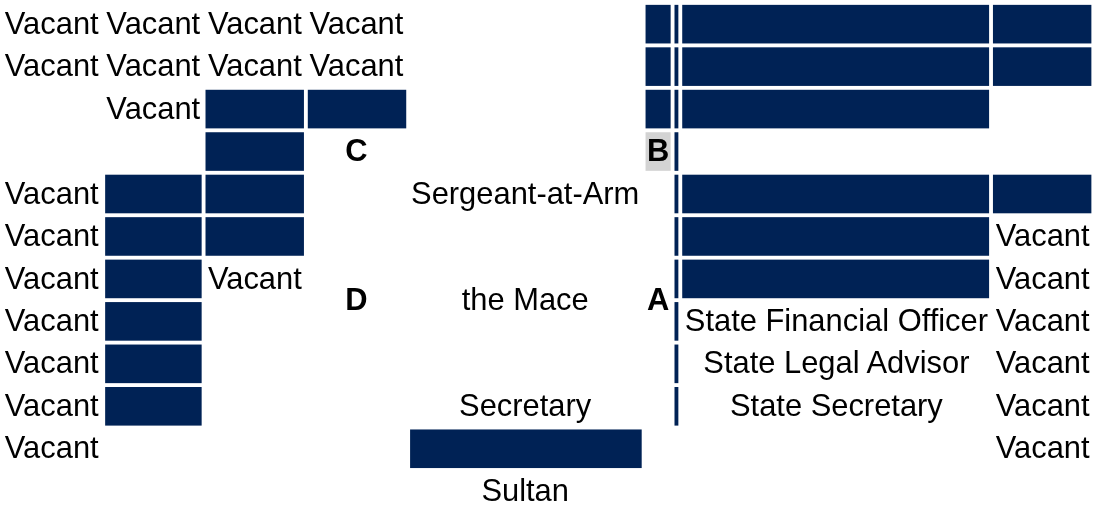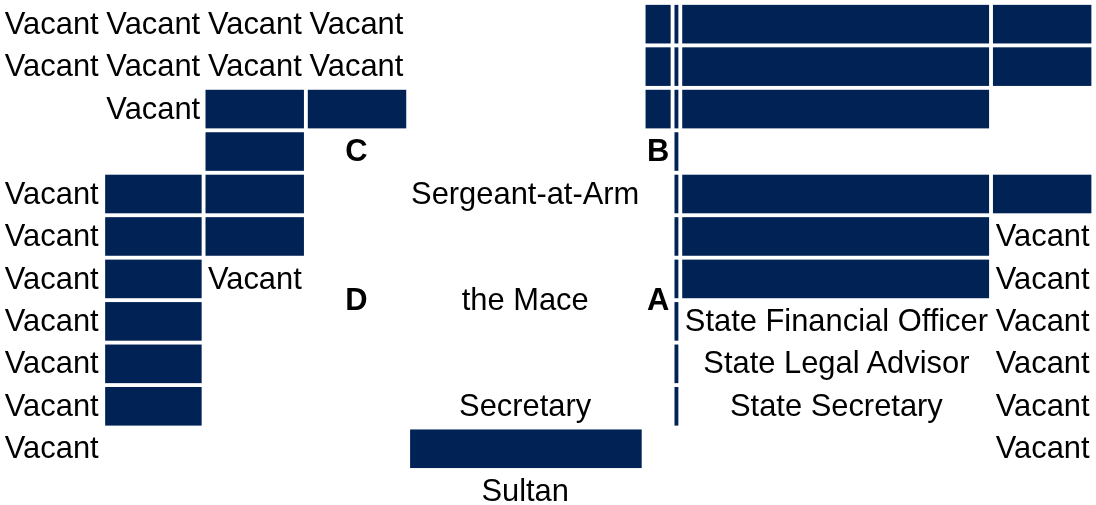C | column 6: lightgrey background -> no background
